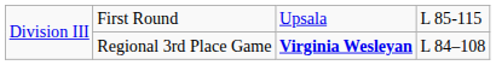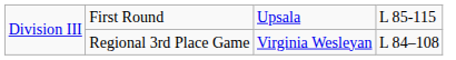Division III / Regional 3rd Place Game | column 3: bold -> normal
